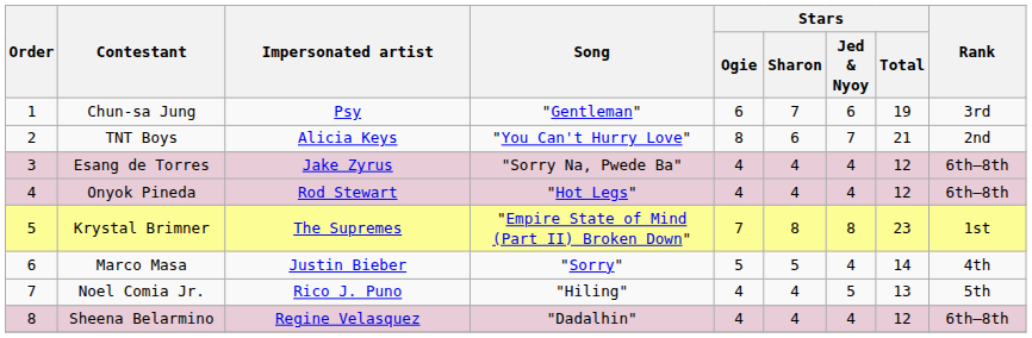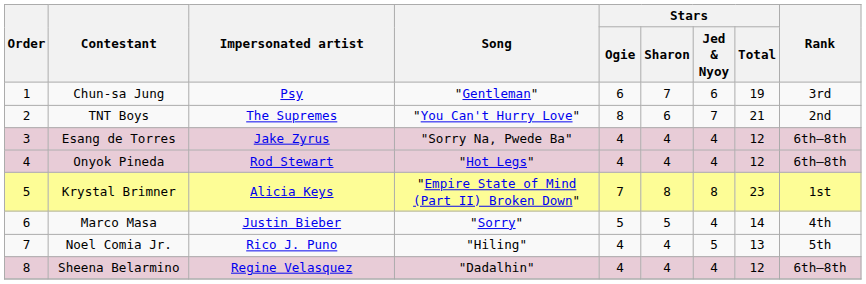TNT Boys | Impersonated artist: Alicia Keys -> The Supremes
Krystal Brimner | Impersonated artist: The Supremes -> Alicia Keys
